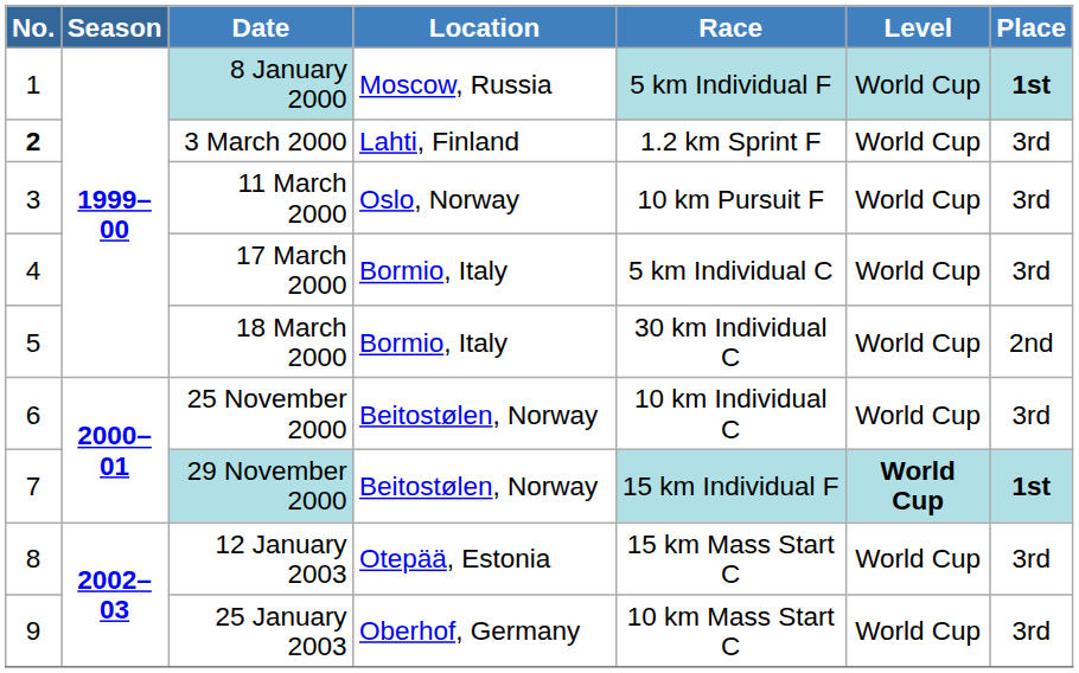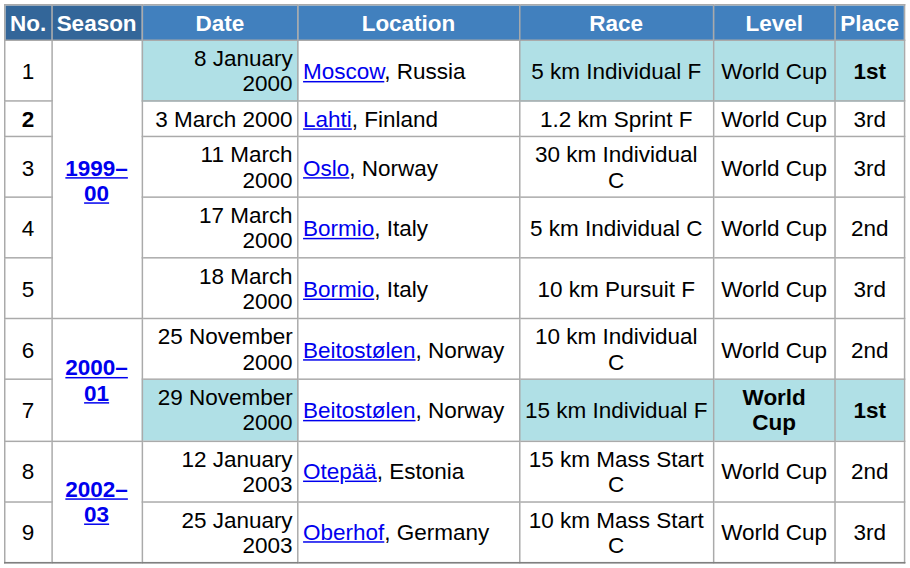11 March 2000 | Race: 10 km Pursuit F -> 30 km Individual C
17 March 2000 | Place: 3rd -> 2nd
18 March 2000 | Race: 30 km Individual C -> 10 km Pursuit F
18 March 2000 | Place: 2nd -> 3rd
25 November 2000 | Place: 3rd -> 2nd
12 January 2003 | Place: 3rd -> 2nd
